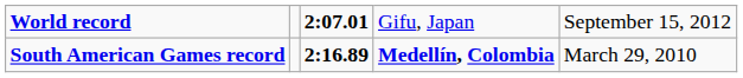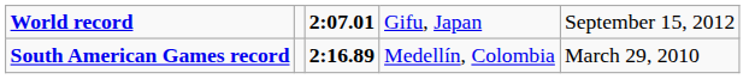South American Games record | column 4: bold -> normal
